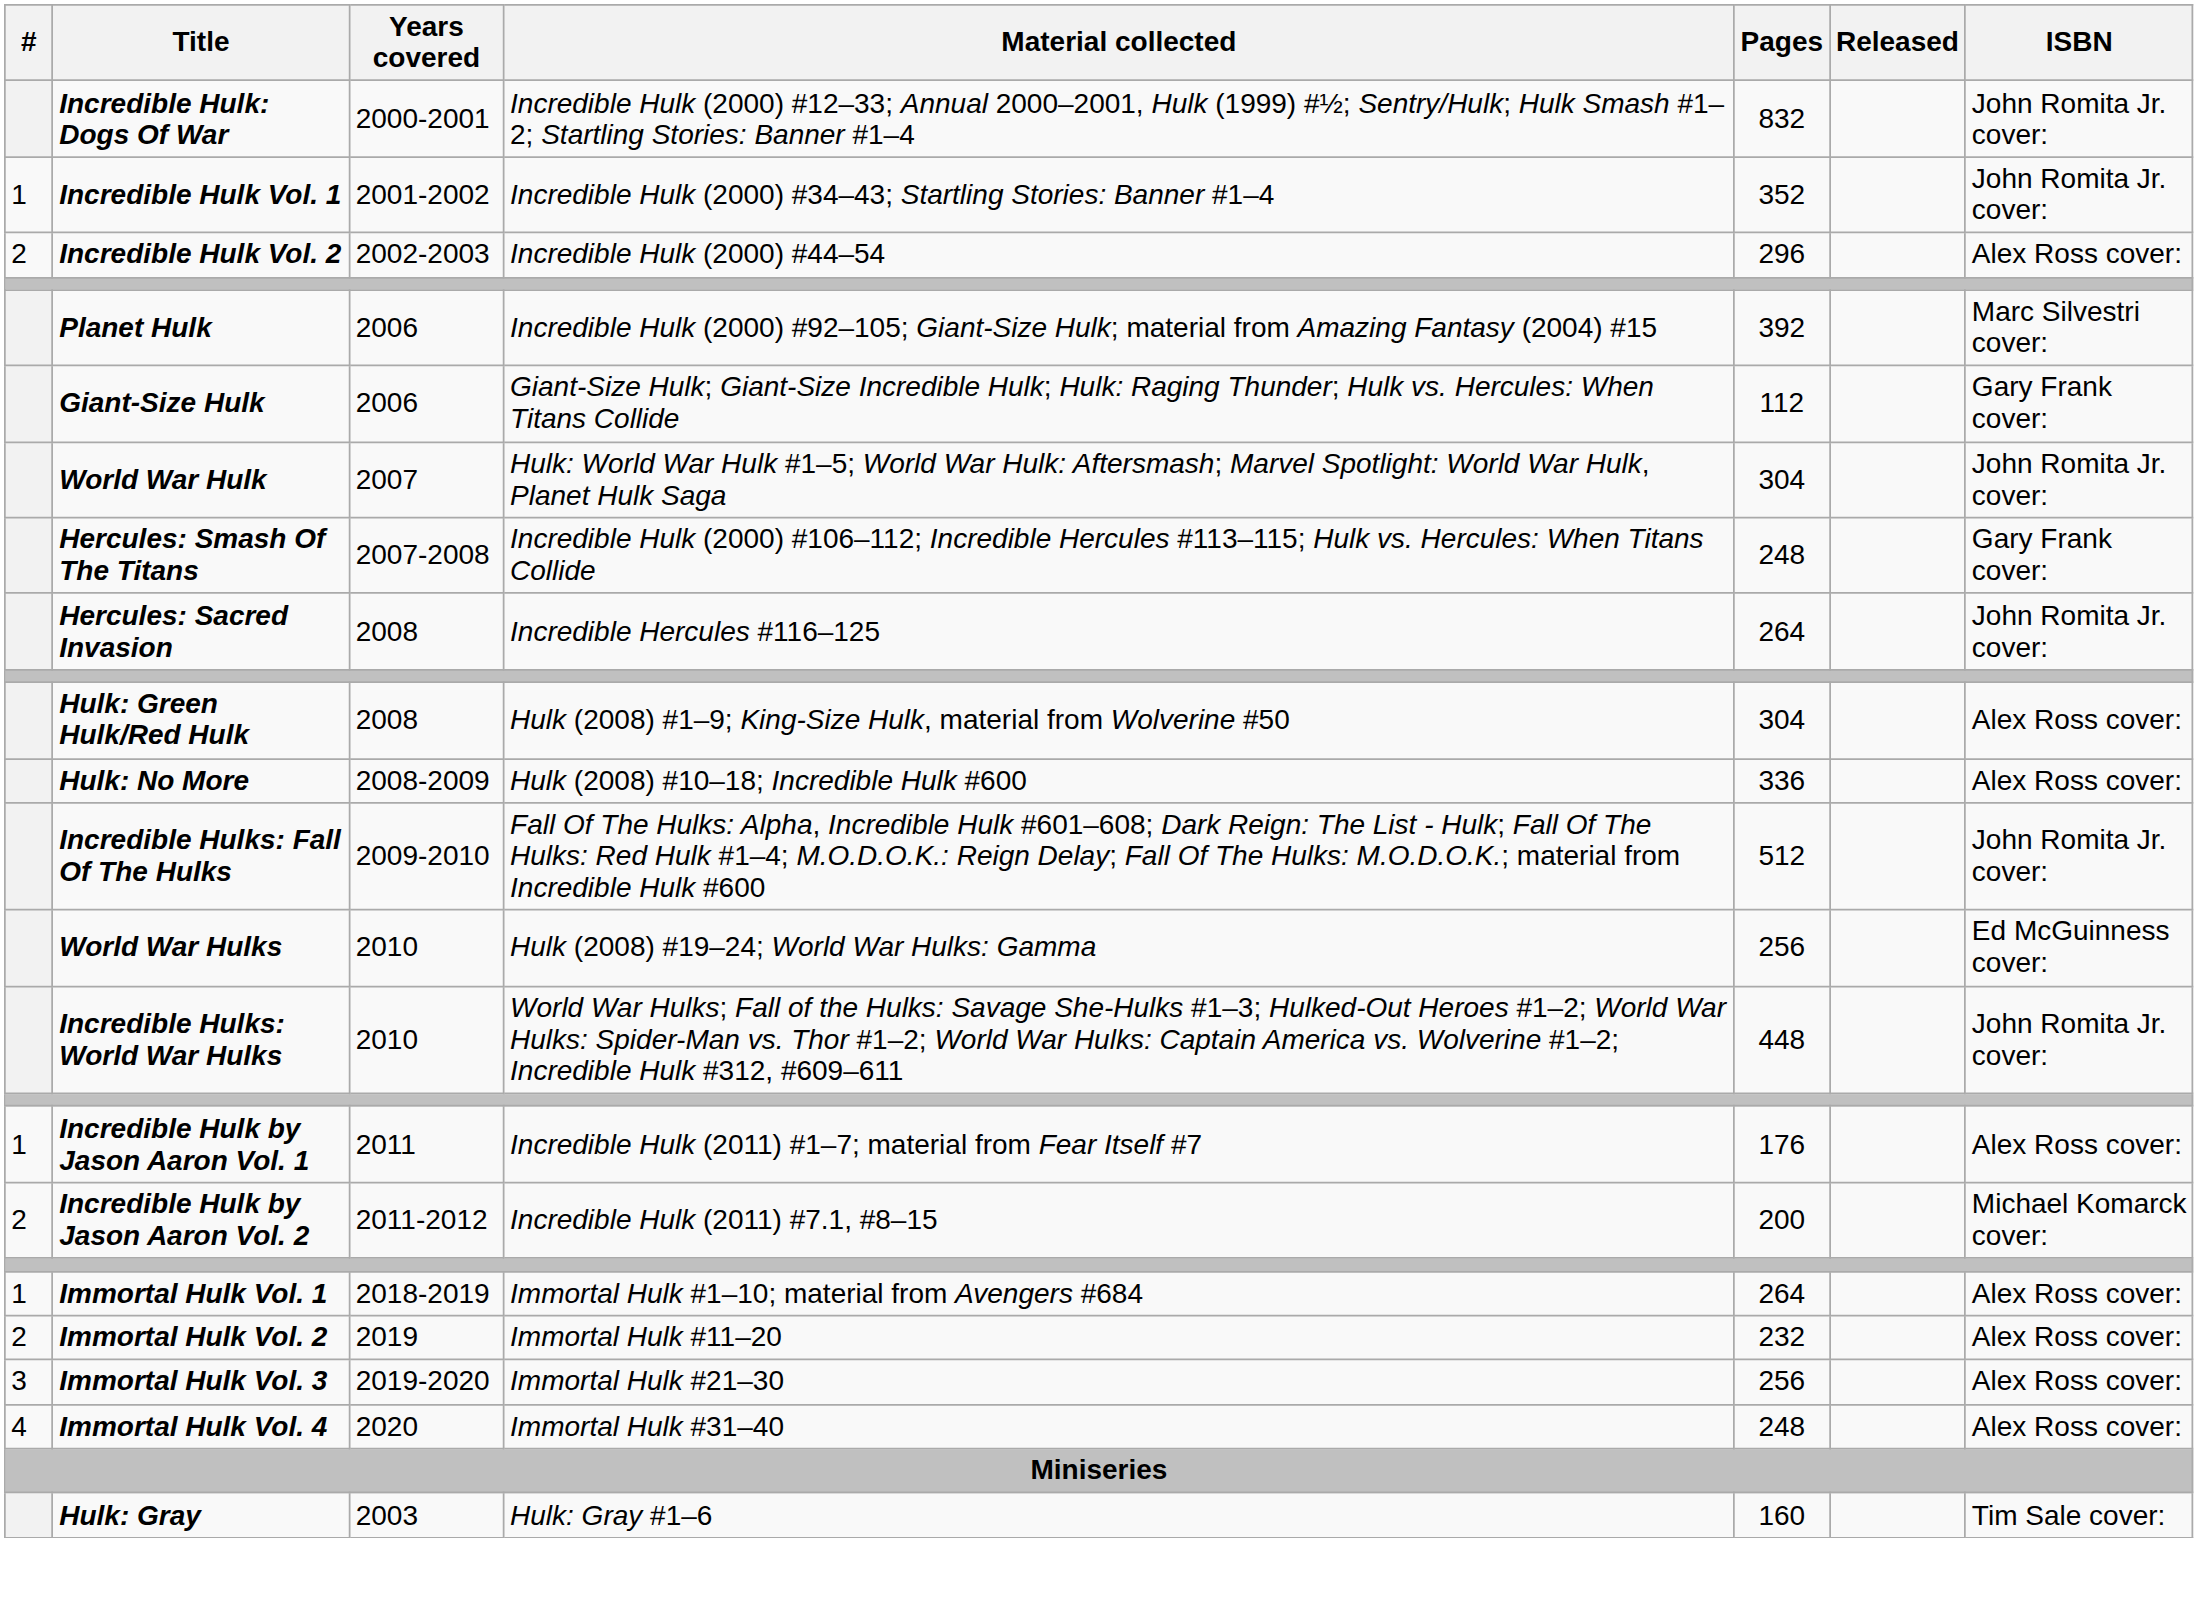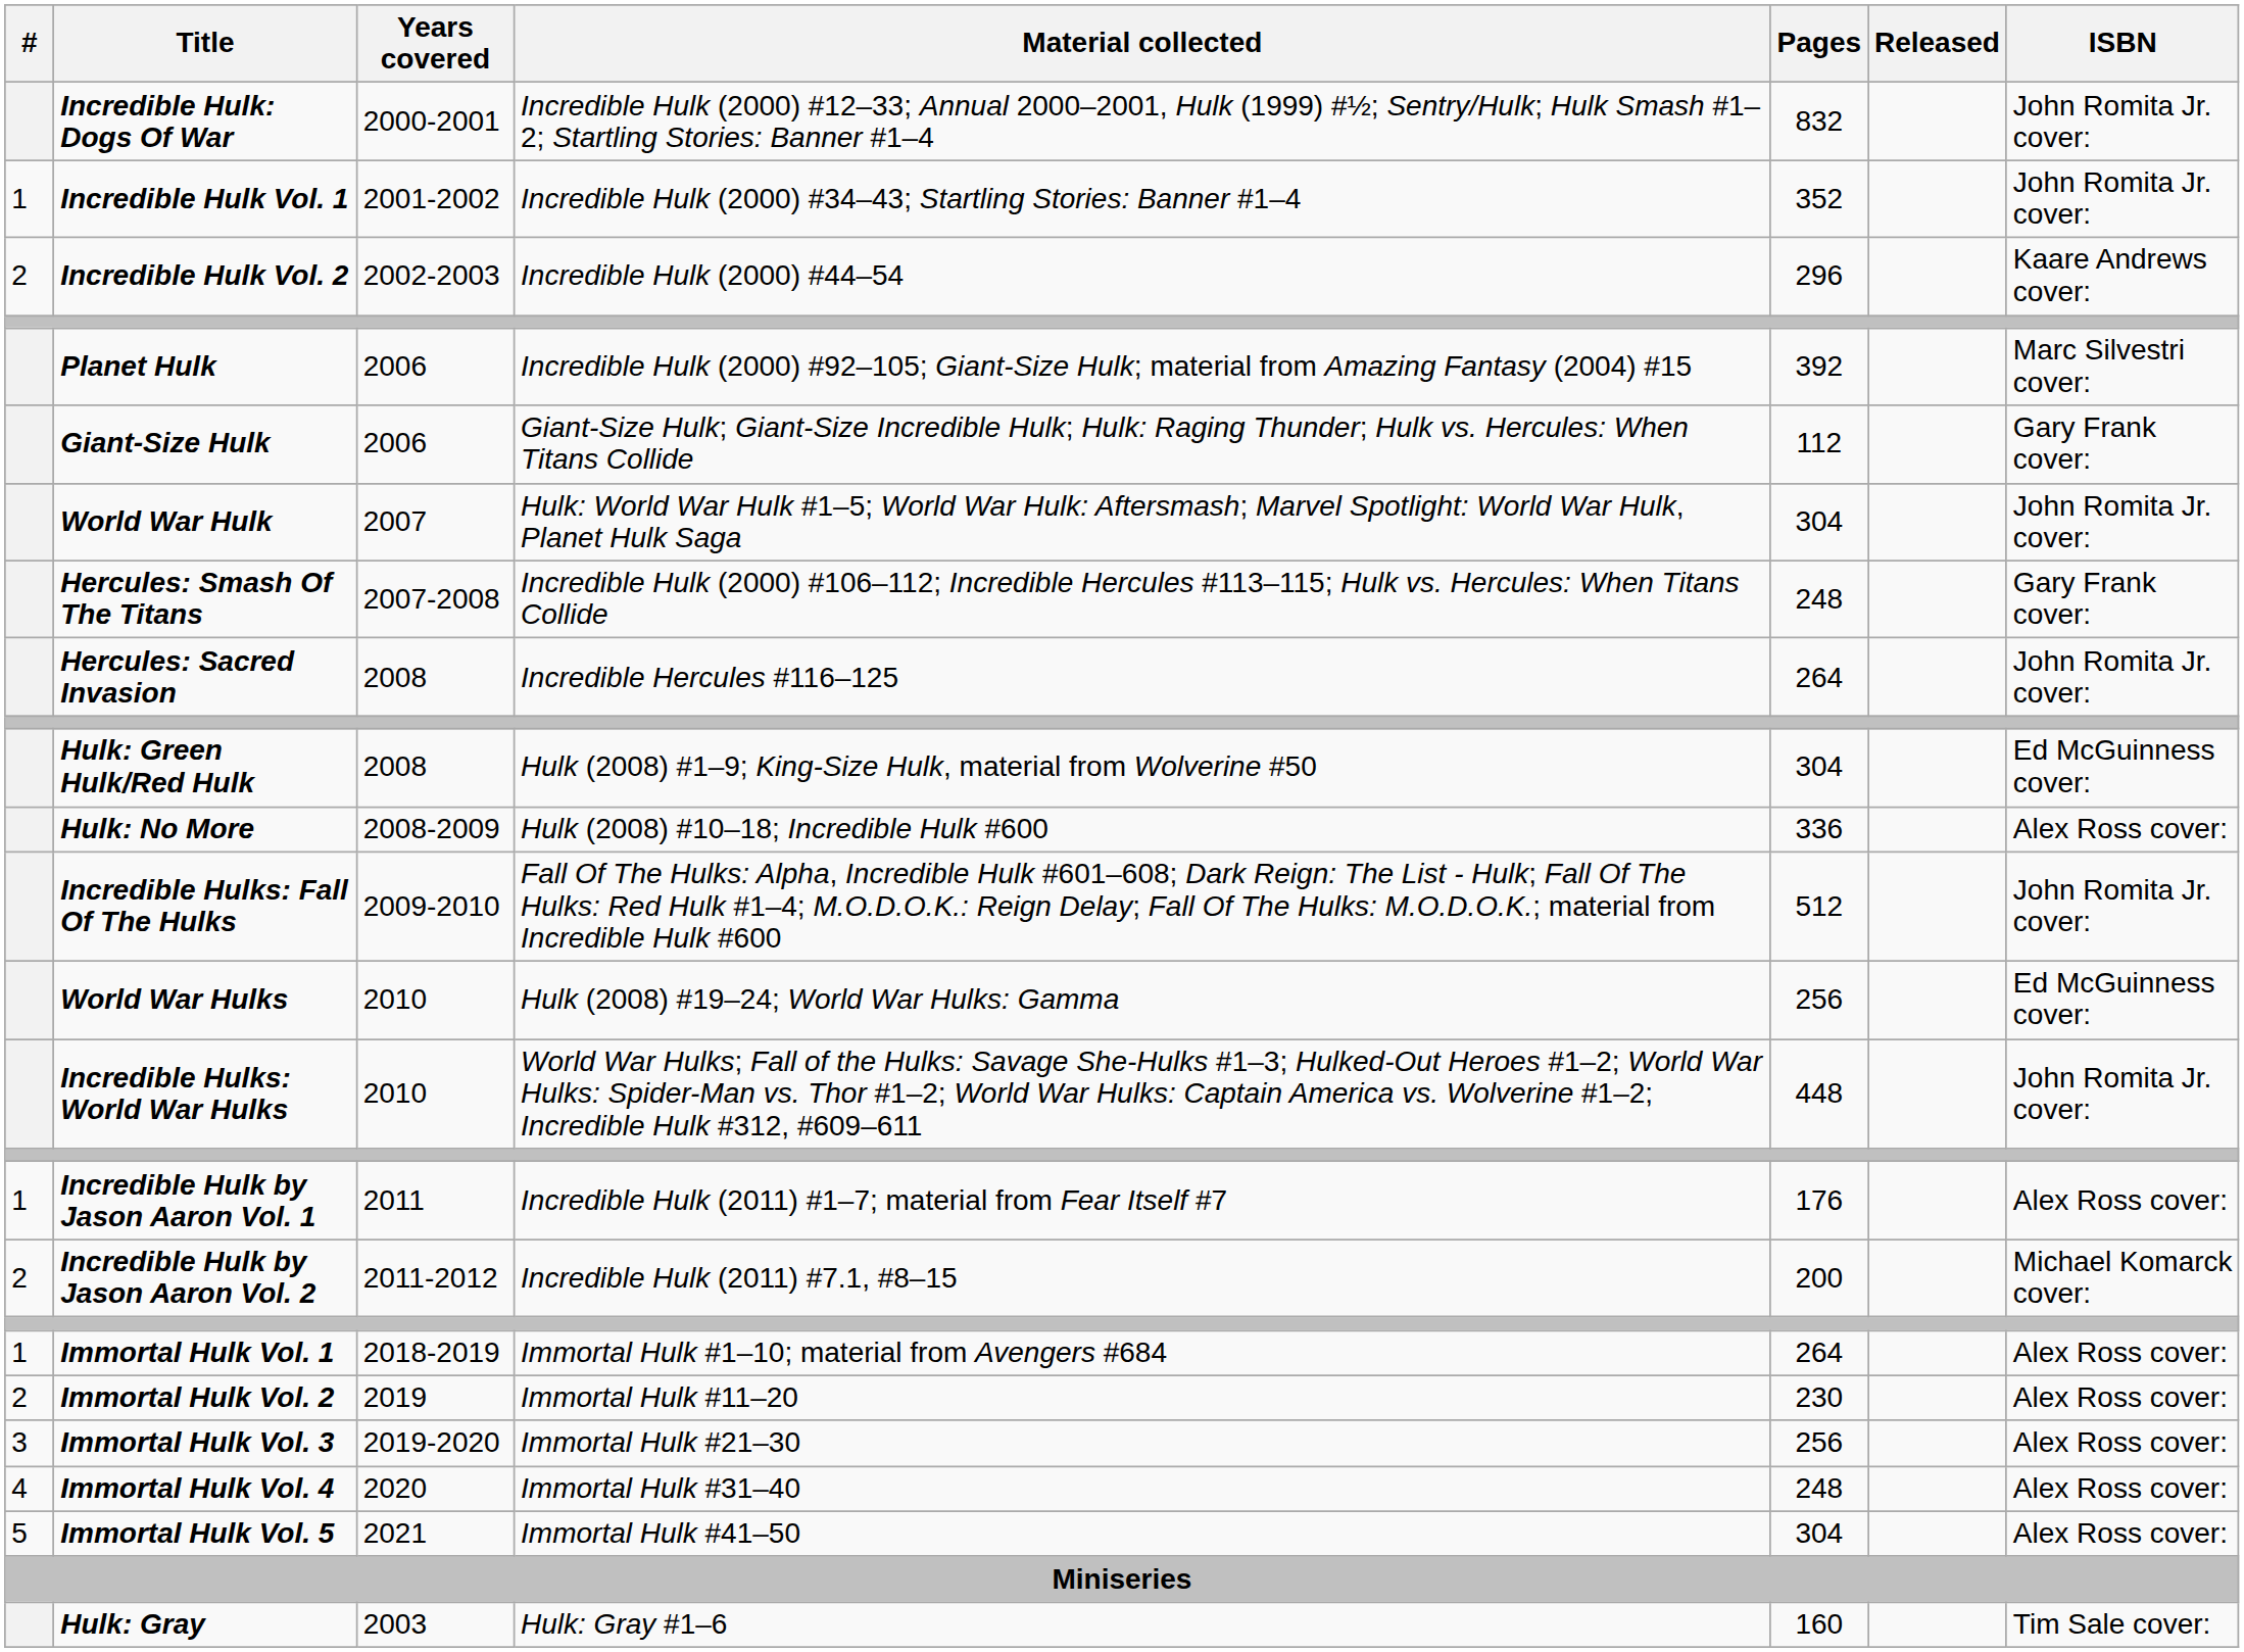Incredible Hulk Vol. 2 | ISBN: Alex Ross cover: -> Kaare Andrews cover:
Hulk: Green Hulk/Red Hulk | ISBN: Alex Ross cover: -> Ed McGuinness cover:
Immortal Hulk Vol. 2 | Pages: 232 -> 230
+ row: 5 | Immortal Hulk Vol. 5 | 2021 | Immortal Hulk #41–50 | 304 | Alex Ross cover:
